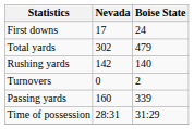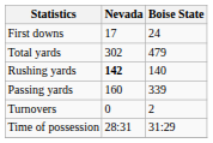Rushing yards | Nevada: normal -> bold
rows swapped: Passing yards <-> Turnovers
